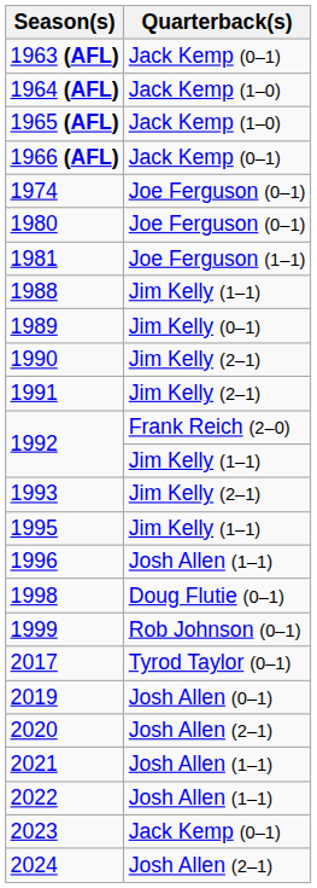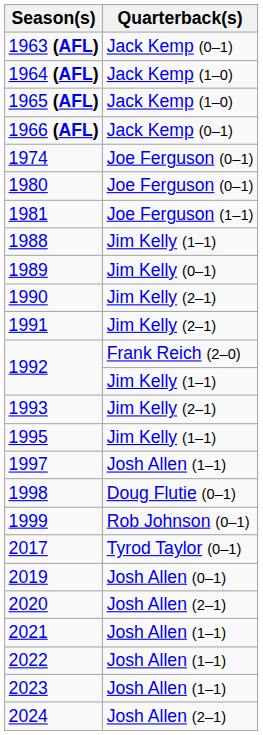row 17 | Season(s): 1996 -> 1997
row 25 | Quarterback(s): Jack Kemp (0–1) -> Josh Allen (1–1)
